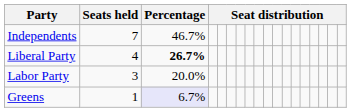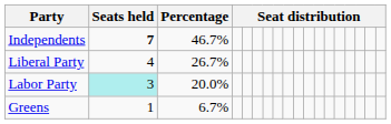Independents | Seats held: normal -> bold
Liberal Party | Percentage: bold -> normal
Labor Party | Seats held: no background -> paleturquoise background
Greens | Percentage: lavender background -> no background
